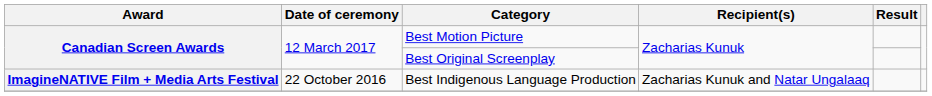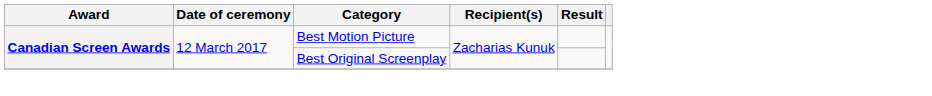- row: ImagineNATIVE Film + Media Arts Festival | 22 October 2016 | Best Indigenous Language Production | Zacharias Kunuk and Natar Ungalaaq
